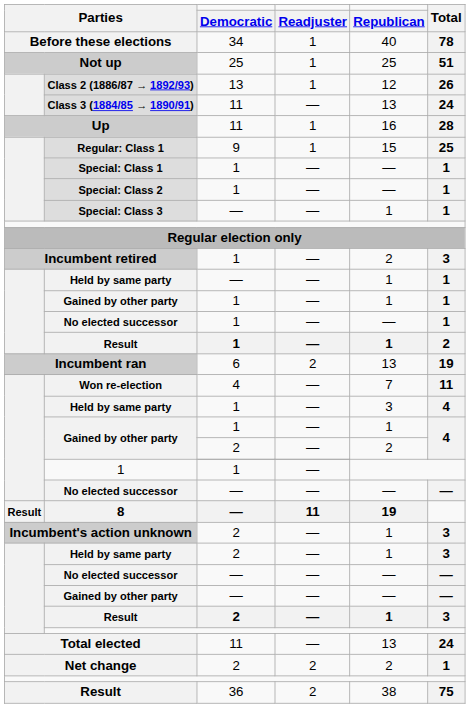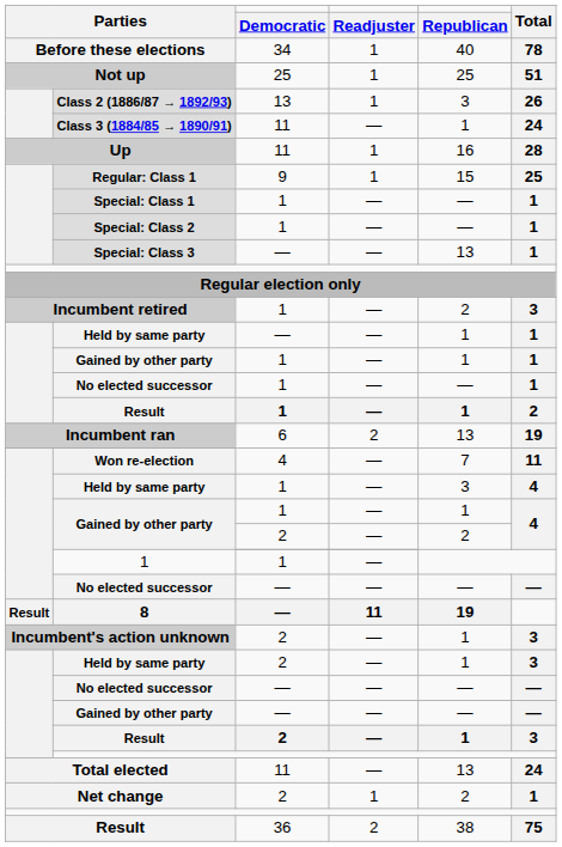Class 2 (1886/87 → 1892/93) | Republican: 12 -> 3
Class 3 (1884/85 → 1890/91) | Republican: 13 -> 1
Special: Class 3 | Republican: 1 -> 13
Net change | Readjuster: 2 -> 1
